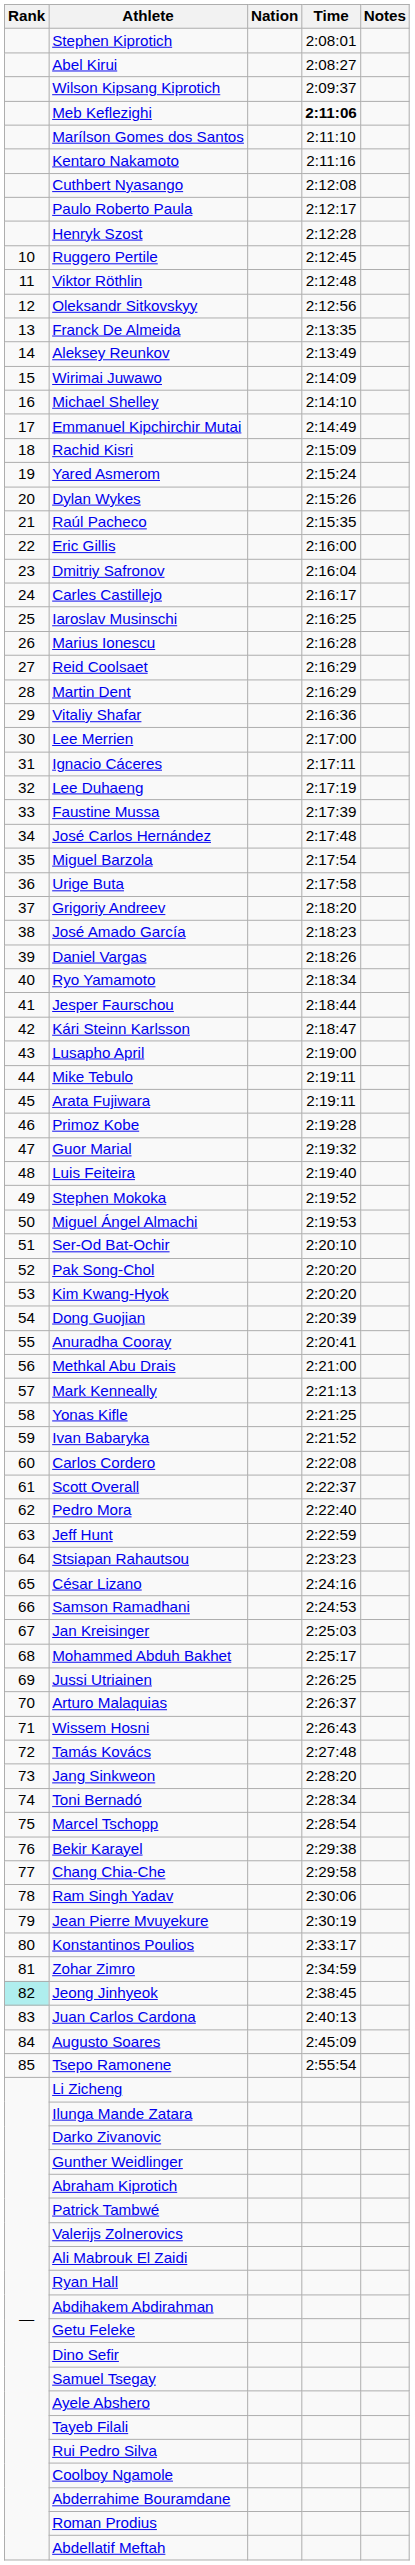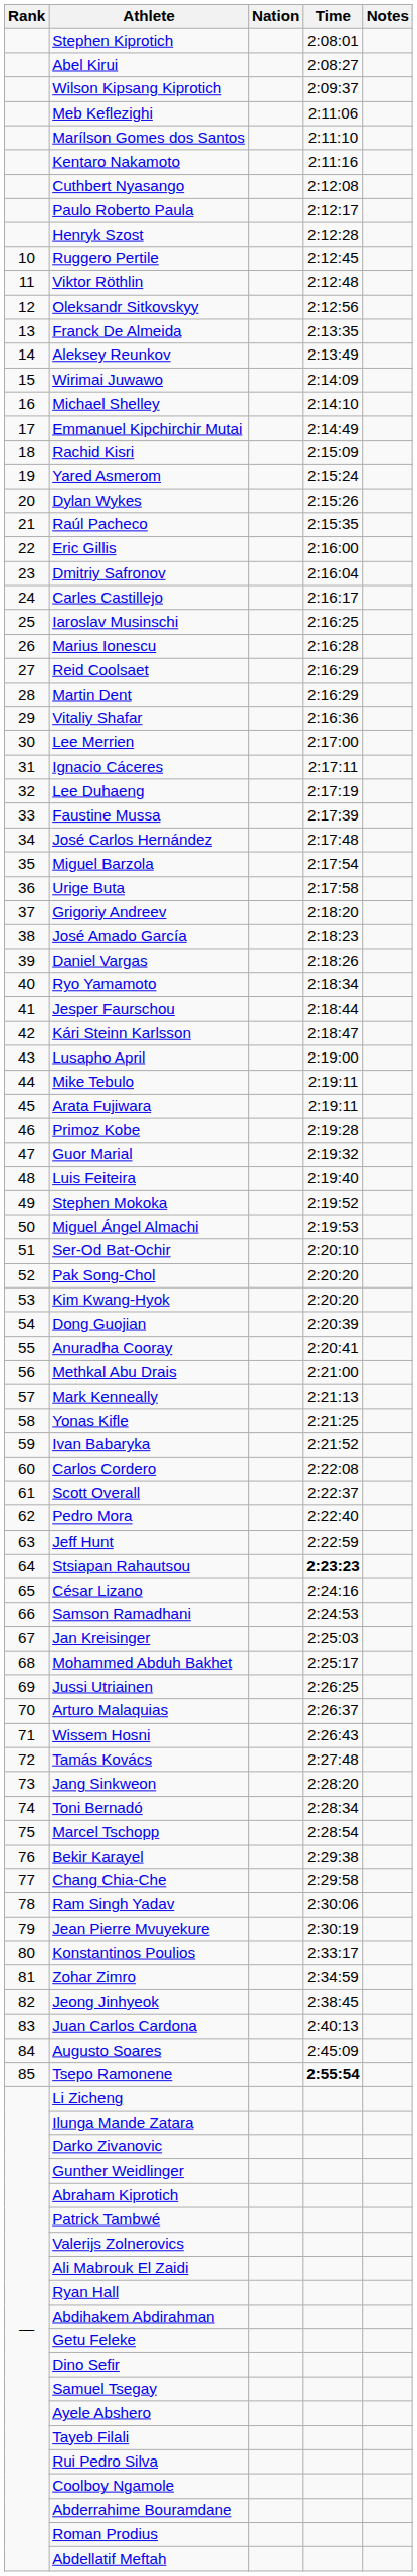Meb Keflezighi | Time: bold -> normal
Stsiapan Rahautsou | Time: normal -> bold
Jeong Jinhyeok | Rank: paleturquoise background -> no background
Tsepo Ramonene | Time: normal -> bold
